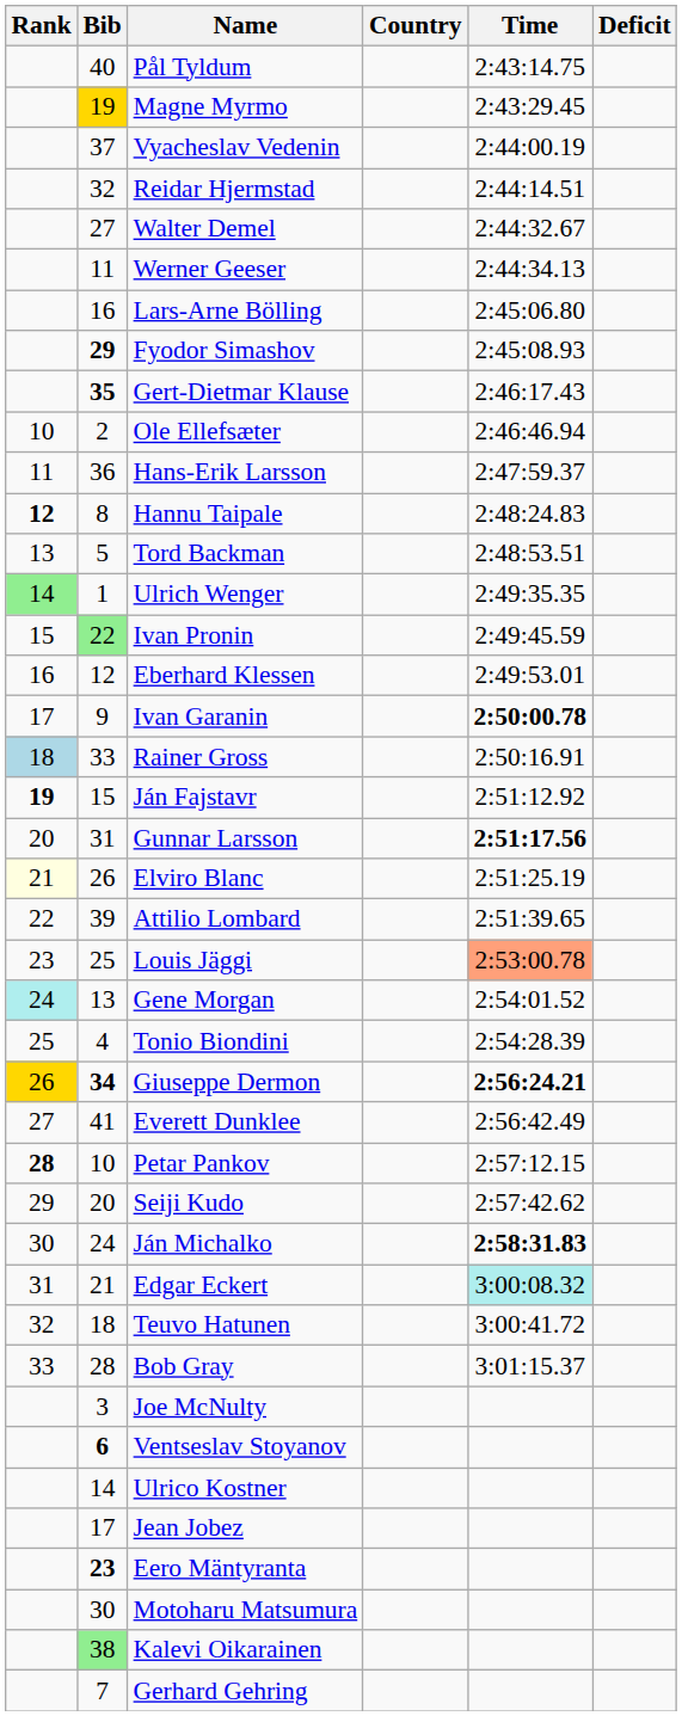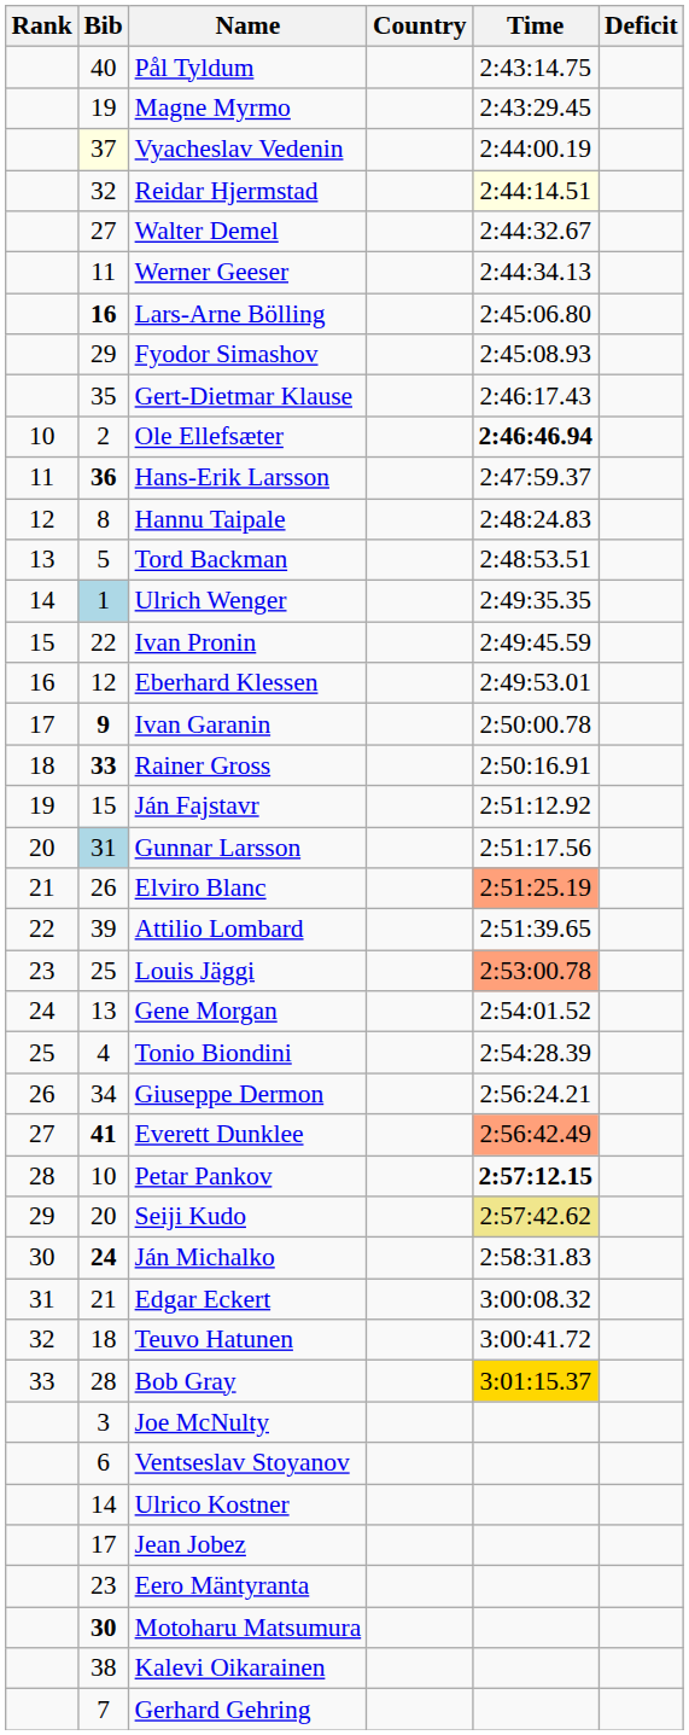Magne Myrmo | Bib: gold background -> no background
Vyacheslav Vedenin | Bib: no background -> lightyellow background
Reidar Hjermstad | Time: no background -> lightyellow background
Lars-Arne Bölling | Bib: normal -> bold
Fyodor Simashov | Bib: bold -> normal
Gert-Dietmar Klause | Bib: bold -> normal
Ole Ellefsæter | Time: normal -> bold
Hans-Erik Larsson | Bib: normal -> bold
Hannu Taipale | Rank: bold -> normal
Ulrich Wenger | Rank: lightgreen background -> no background
Ulrich Wenger | Bib: no background -> lightblue background
Ivan Pronin | Bib: lightgreen background -> no background
Ivan Garanin | Bib: normal -> bold
Ivan Garanin | Time: bold -> normal
Rainer Gross | Rank: lightblue background -> no background
Rainer Gross | Bib: normal -> bold
Ján Fajstavr | Rank: bold -> normal
Gunnar Larsson | Bib: no background -> lightblue background
Gunnar Larsson | Time: bold -> normal
Elviro Blanc | Rank: lightyellow background -> no background
Elviro Blanc | Time: no background -> lightsalmon background
Gene Morgan | Rank: paleturquoise background -> no background
Giuseppe Dermon | Rank: gold background -> no background
Giuseppe Dermon | Bib: bold -> normal
Giuseppe Dermon | Time: bold -> normal
Everett Dunklee | Bib: normal -> bold
Everett Dunklee | Time: no background -> lightsalmon background
Petar Pankov | Rank: bold -> normal
Petar Pankov | Time: normal -> bold
Seiji Kudo | Time: no background -> khaki background
Ján Michalko | Bib: normal -> bold
Ján Michalko | Time: bold -> normal
Edgar Eckert | Time: paleturquoise background -> no background
Bob Gray | Time: no background -> gold background
Ventseslav Stoyanov | Bib: bold -> normal
Eero Mäntyranta | Bib: bold -> normal
Motoharu Matsumura | Bib: normal -> bold
Kalevi Oikarainen | Bib: lightgreen background -> no background
